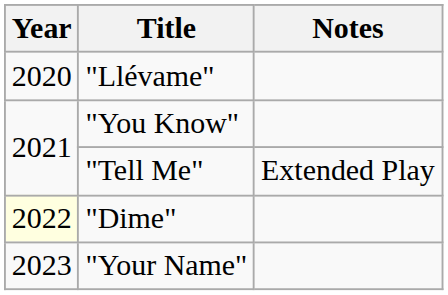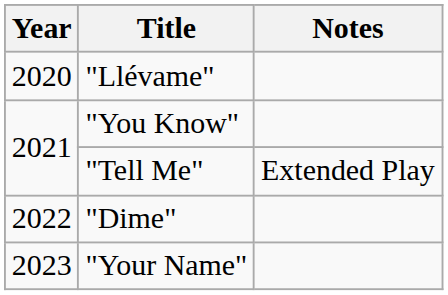"Dime" | Year: lightyellow background -> no background
